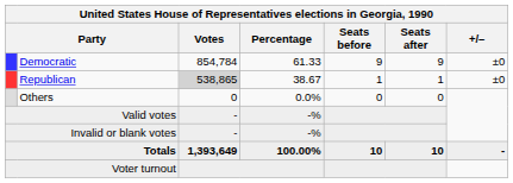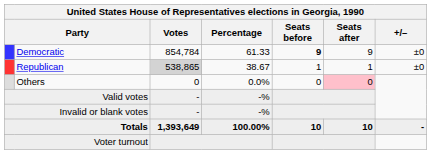Democratic | Seats before: normal -> bold
Others | Seats after: no background -> pink background
